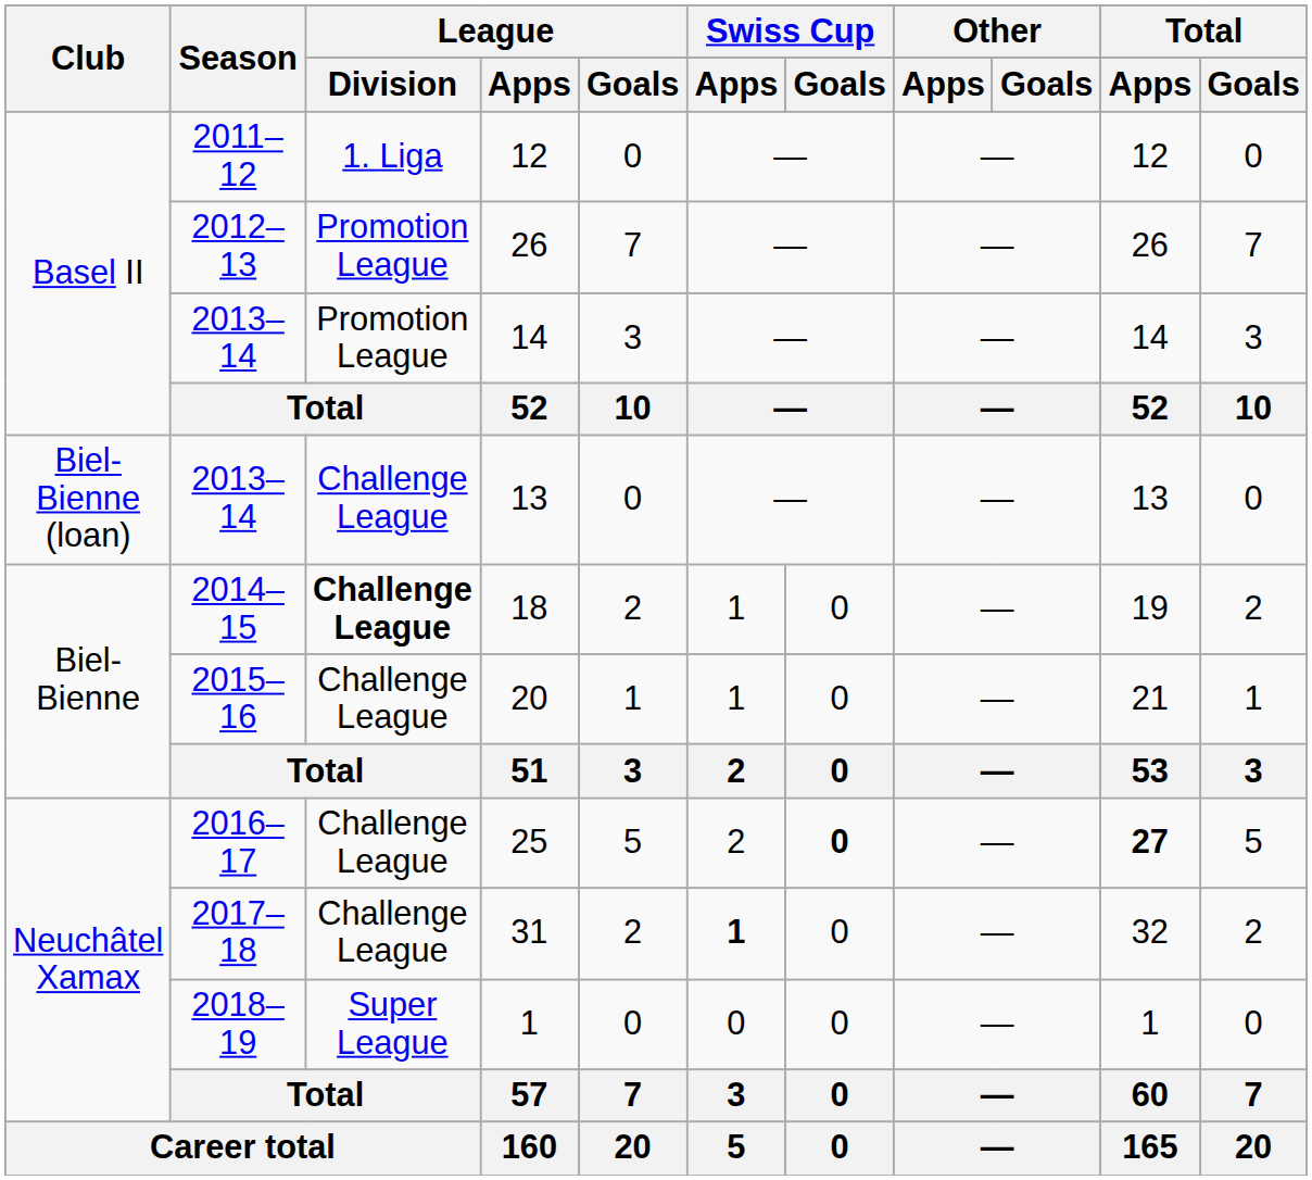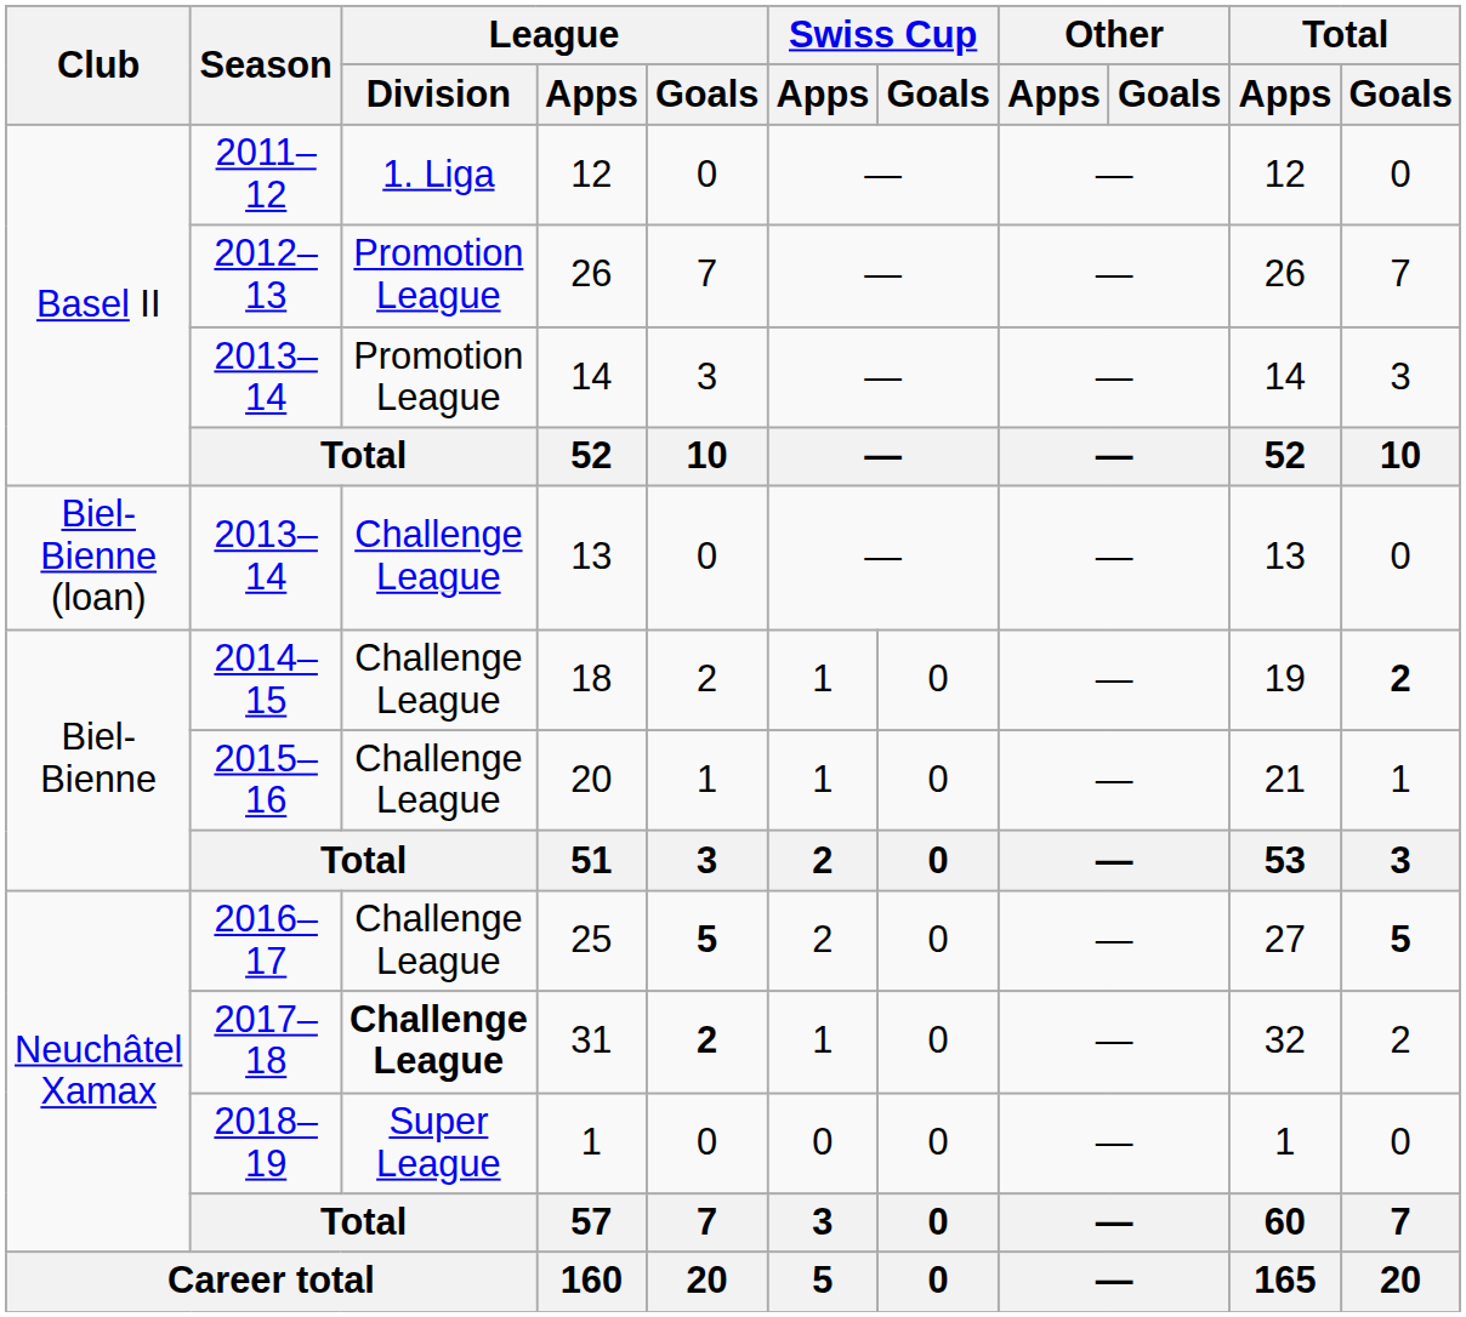18 | League / Division: bold -> normal
18 | Total / Goals: normal -> bold
25 | League / Goals: normal -> bold
25 | Swiss Cup / Goals: bold -> normal
25 | Total / Apps: bold -> normal
25 | Total / Goals: normal -> bold
31 | League / Division: normal -> bold
31 | League / Goals: normal -> bold
31 | Swiss Cup / Apps: bold -> normal
